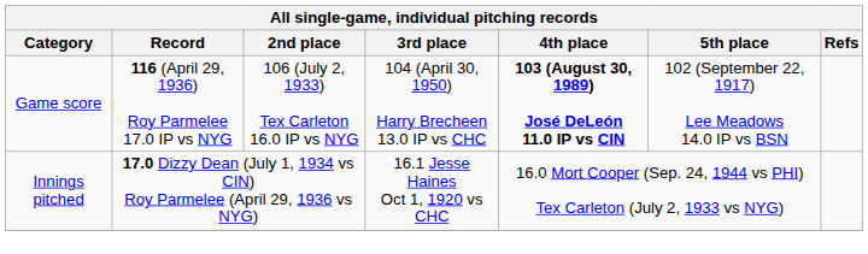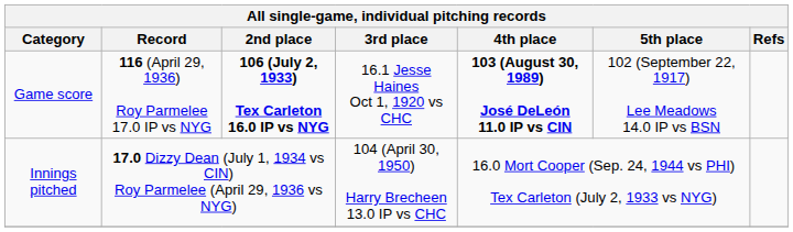Game score | 2nd place: normal -> bold
Game score | 3rd place: 104 (April 30, 1950) Harry Brecheen 13.0 IP vs CHC -> 16.1 Jesse Haines Oct 1, 1920 vs CHC
Innings pitched | 3rd place: 16.1 Jesse Haines Oct 1, 1920 vs CHC -> 104 (April 30, 1950) Harry Brecheen 13.0 IP vs CHC
